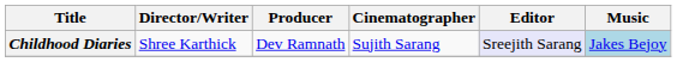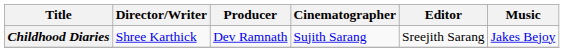Childhood Diaries | Editor: lavender background -> no background
Childhood Diaries | Music: lightblue background -> no background
